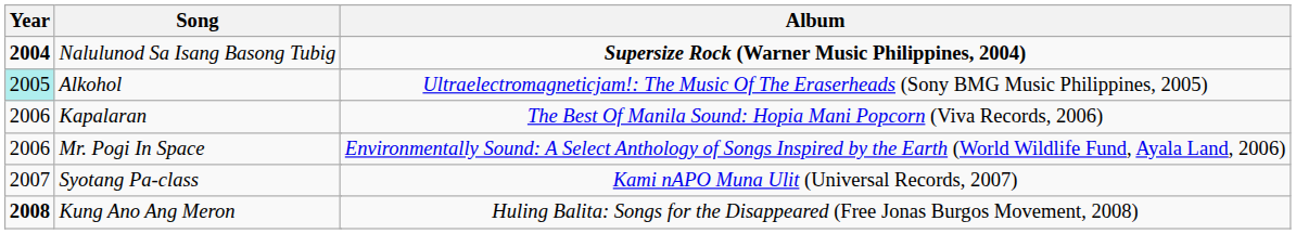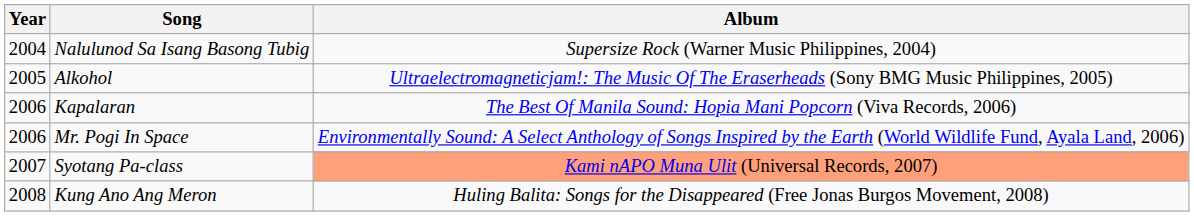Nalulunod Sa Isang Basong Tubig | Year: bold -> normal
Nalulunod Sa Isang Basong Tubig | Album: bold -> normal
Alkohol | Year: paleturquoise background -> no background
Syotang Pa-class | Album: no background -> lightsalmon background
Kung Ano Ang Meron | Year: bold -> normal
